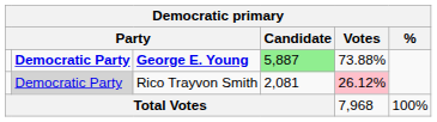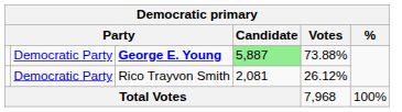George E. Young | column 2: bold -> normal
Rico Trayvon Smith | column 2: lightgrey background -> no background
Rico Trayvon Smith | Votes: pink background -> no background
